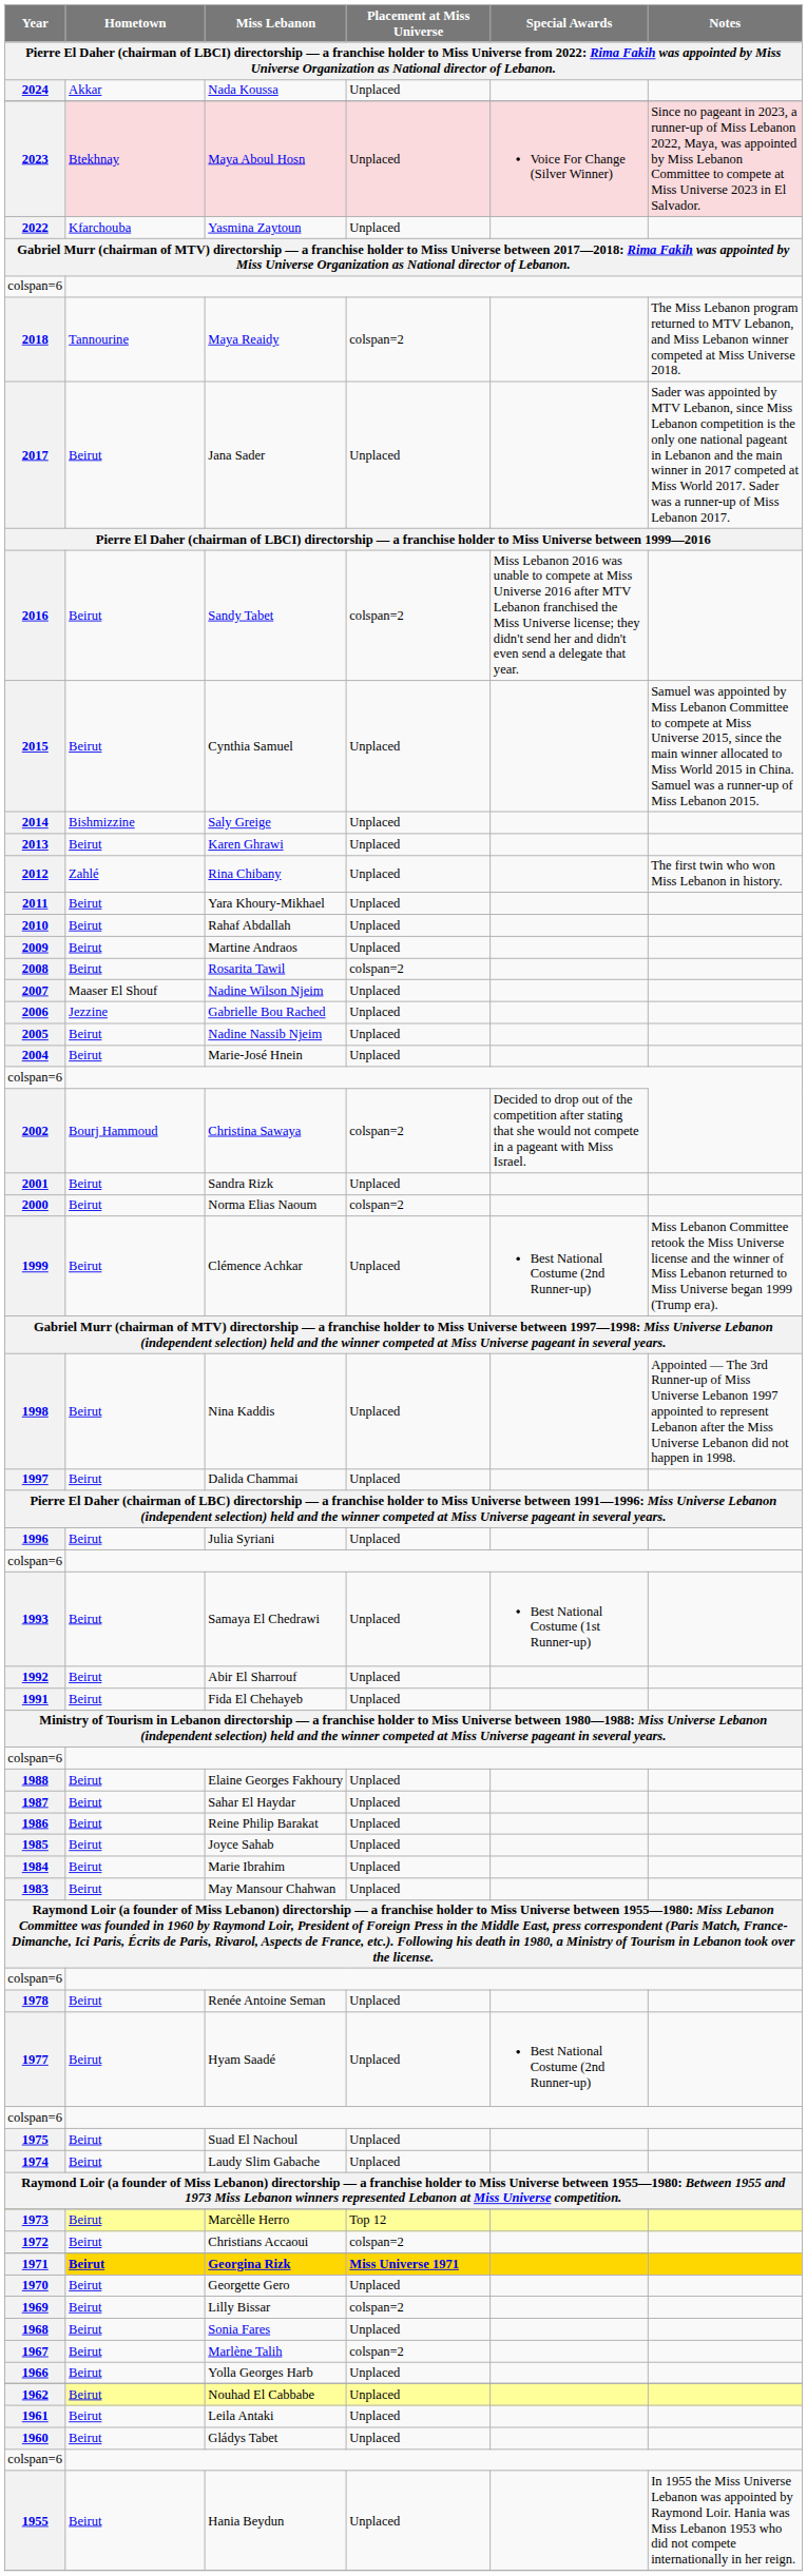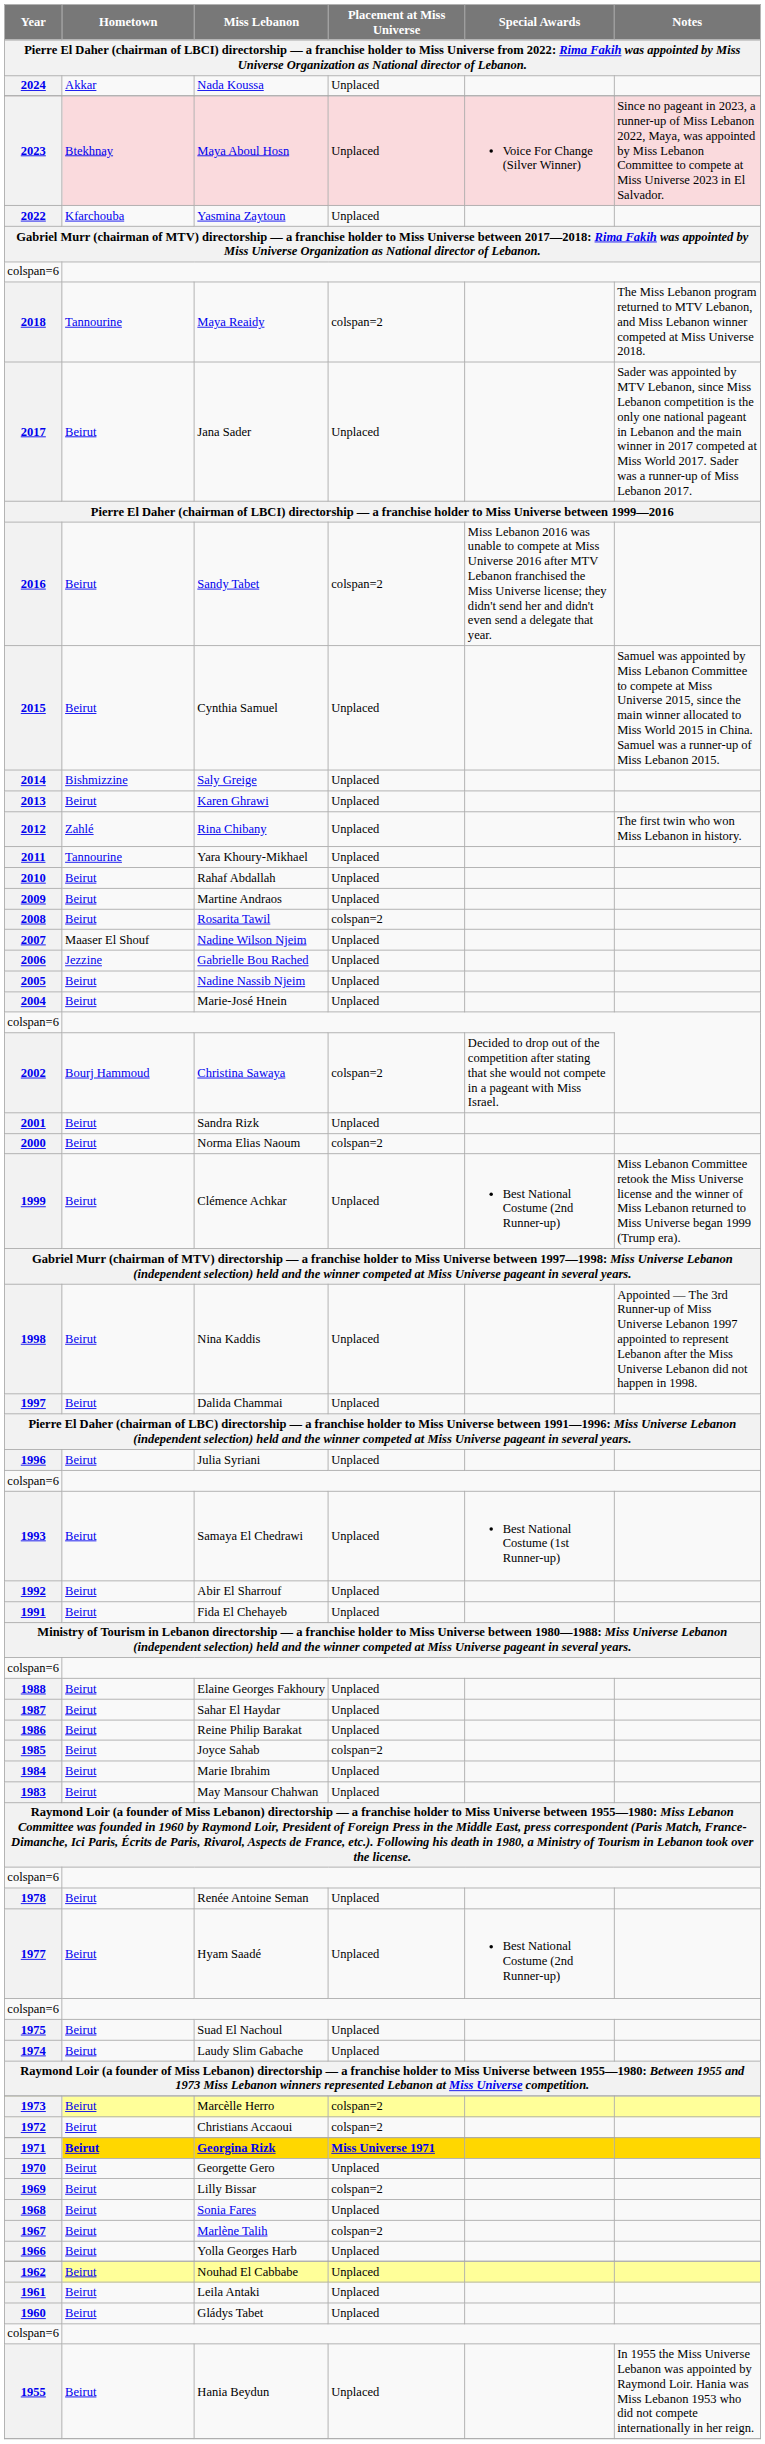2011 | Hometown: Beirut -> Tannourine
1985 | Placement at Miss Universe: Unplaced -> colspan=2
1973 | Placement at Miss Universe: Top 12 -> colspan=2
